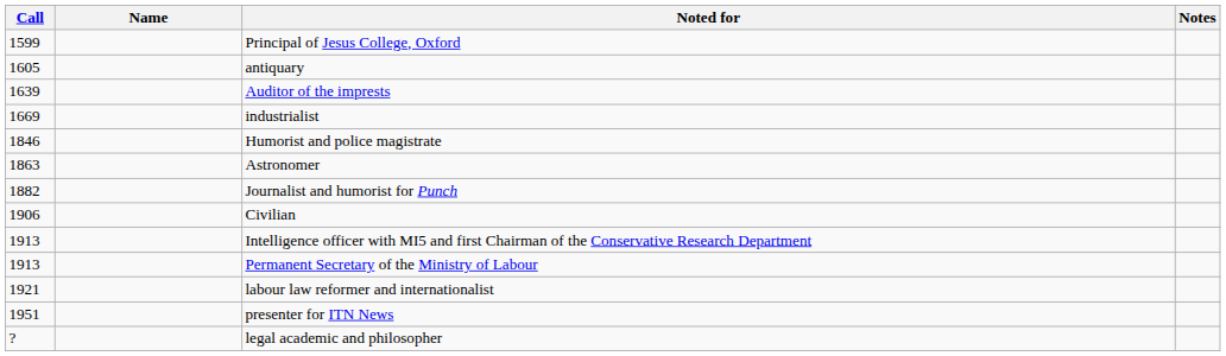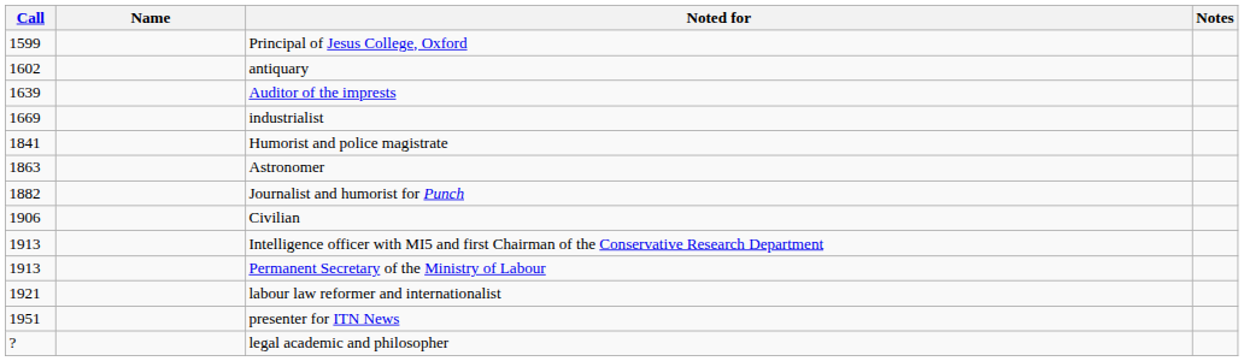antiquary | Call: 1605 -> 1602
Humorist and police magistrate | Call: 1846 -> 1841
